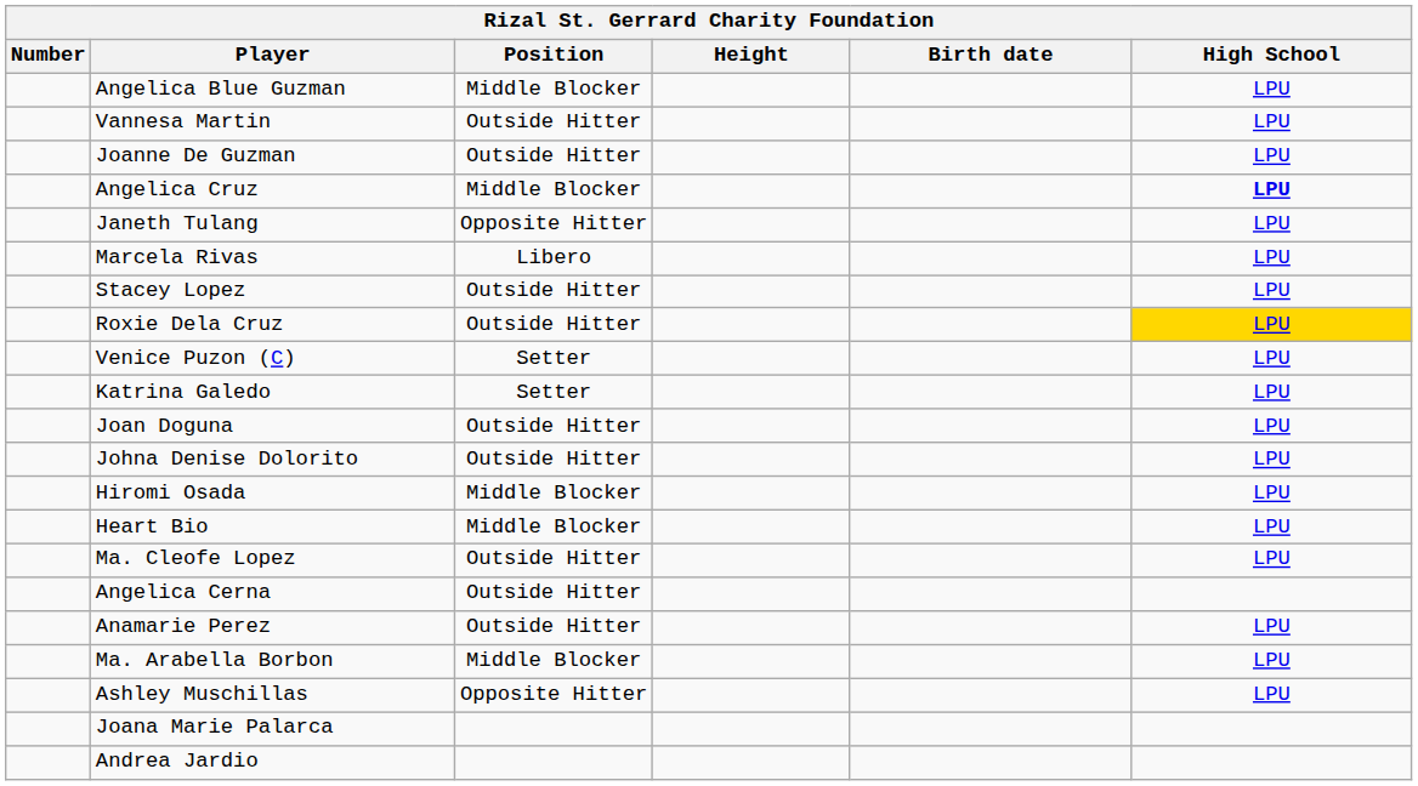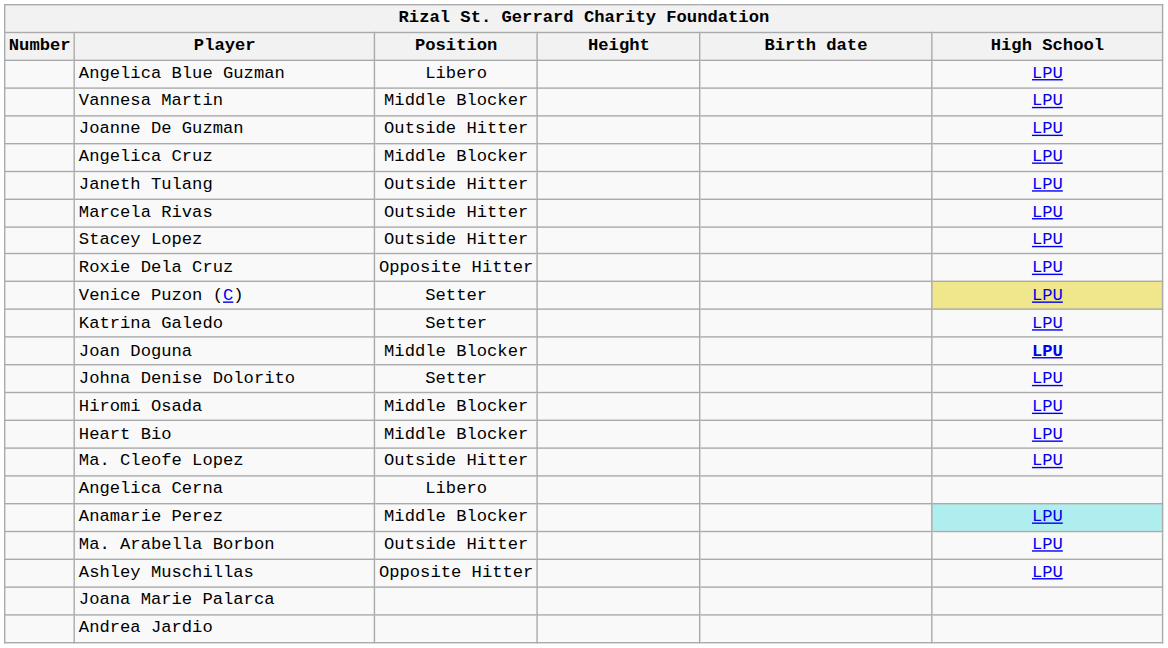Angelica Blue Guzman | Position: Middle Blocker -> Libero
Vannesa Martin | Position: Outside Hitter -> Middle Blocker
Angelica Cruz | High School: bold -> normal
Janeth Tulang | Position: Opposite Hitter -> Outside Hitter
Marcela Rivas | Position: Libero -> Outside Hitter
Roxie Dela Cruz | Position: Outside Hitter -> Opposite Hitter
Roxie Dela Cruz | High School: gold background -> no background
Venice Puzon (C) | High School: no background -> khaki background
Joan Doguna | Position: Outside Hitter -> Middle Blocker
Joan Doguna | High School: normal -> bold
Johna Denise Dolorito | Position: Outside Hitter -> Setter
Angelica Cerna | Position: Outside Hitter -> Libero
Anamarie Perez | Position: Outside Hitter -> Middle Blocker
Anamarie Perez | High School: no background -> paleturquoise background
Ma. Arabella Borbon | Position: Middle Blocker -> Outside Hitter
